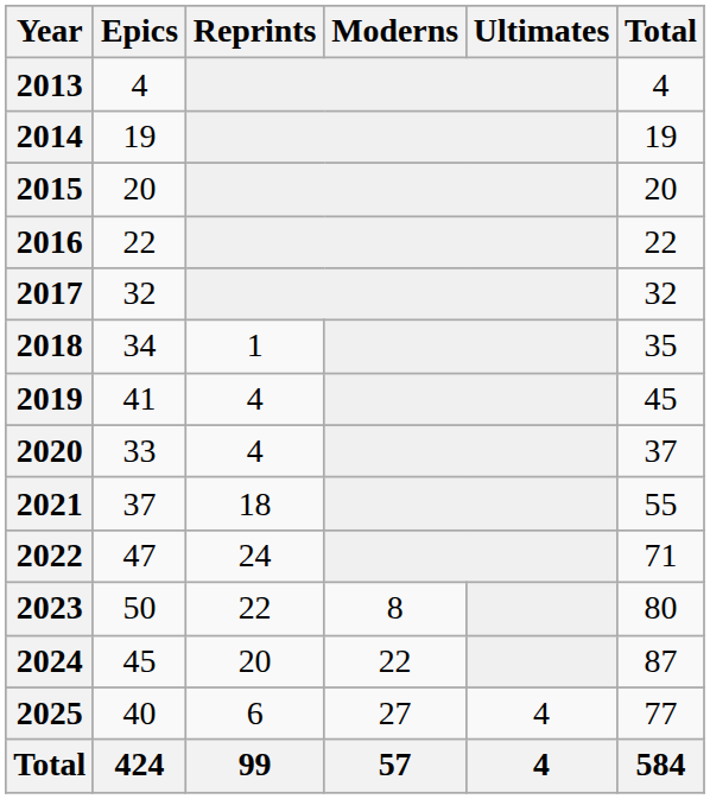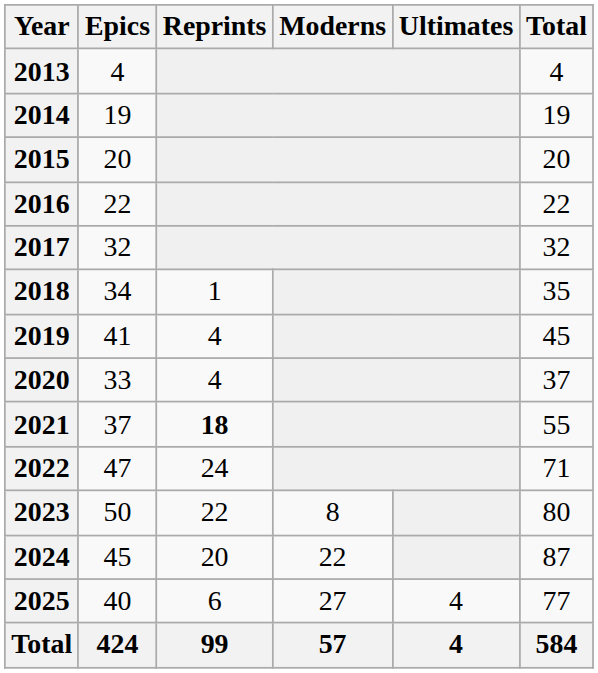2021 | Reprints: normal -> bold
